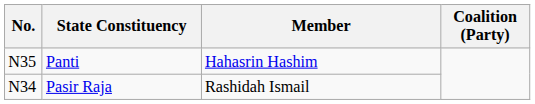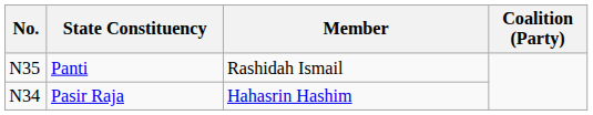Panti | Member: Hahasrin Hashim -> Rashidah Ismail
Pasir Raja | Member: Rashidah Ismail -> Hahasrin Hashim
